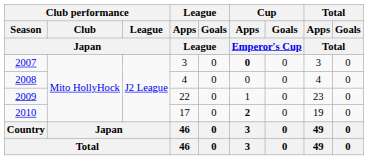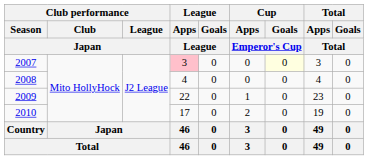2007 | League / Apps / League: no background -> pink background
2007 | Cup / Apps / Emperor's Cup: bold -> normal
2007 | Cup / Goals / Emperor's Cup: no background -> lightyellow background
2010 | Cup / Apps / Emperor's Cup: bold -> normal
